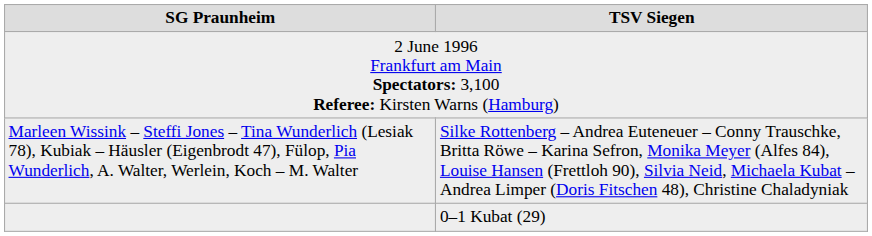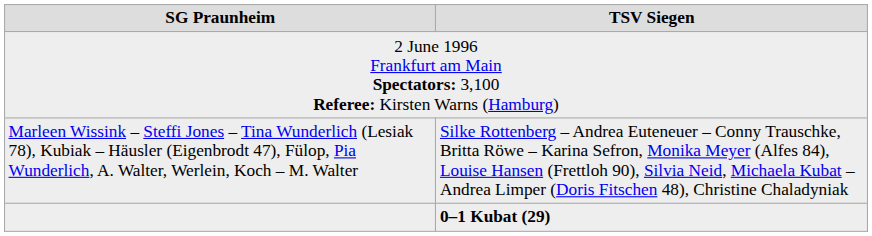row 4 | TSV Siegen: normal -> bold
